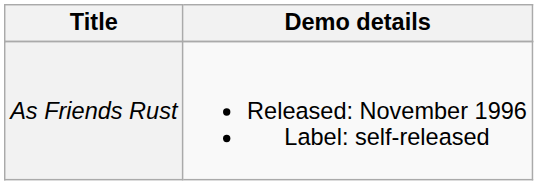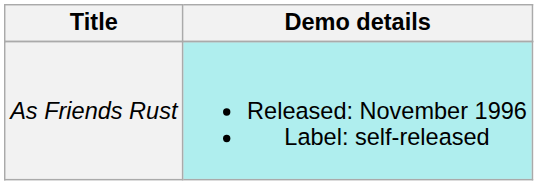As Friends Rust | Demo details: no background -> paleturquoise background
